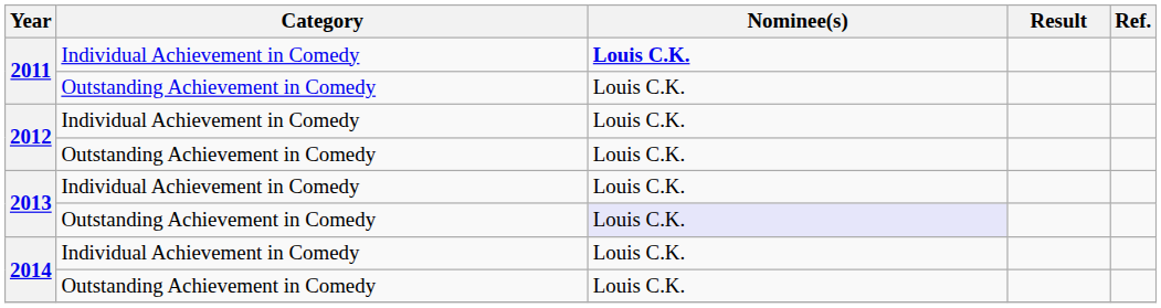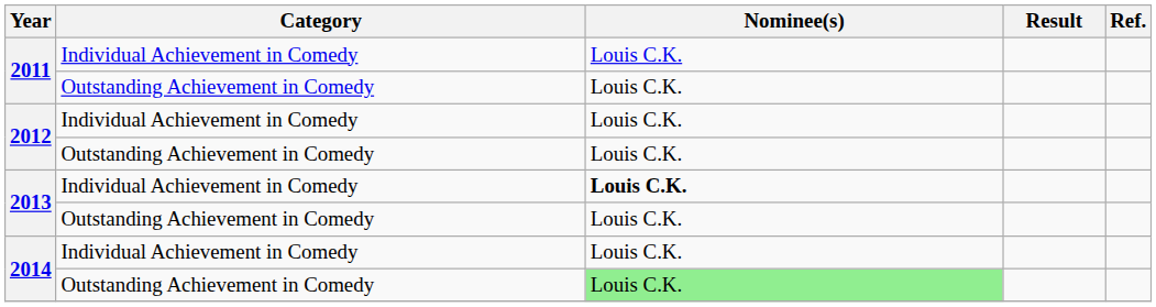2011 / Individual Achievement in Comedy | Nominee(s): bold -> normal
2013 / Individual Achievement in Comedy | Nominee(s): normal -> bold
2013 / Outstanding Achievement in Comedy | Nominee(s): lavender background -> no background
2014 / Outstanding Achievement in Comedy | Nominee(s): no background -> lightgreen background
